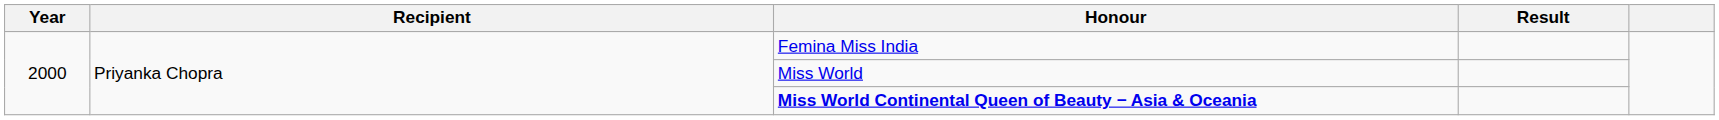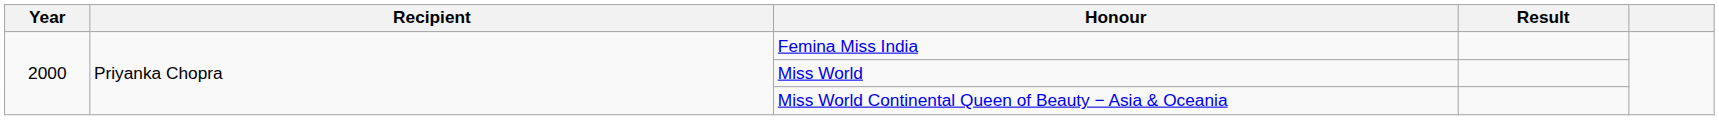Miss World Continental Queen of Beauty − Asia & Oceania | Honour: bold -> normal
